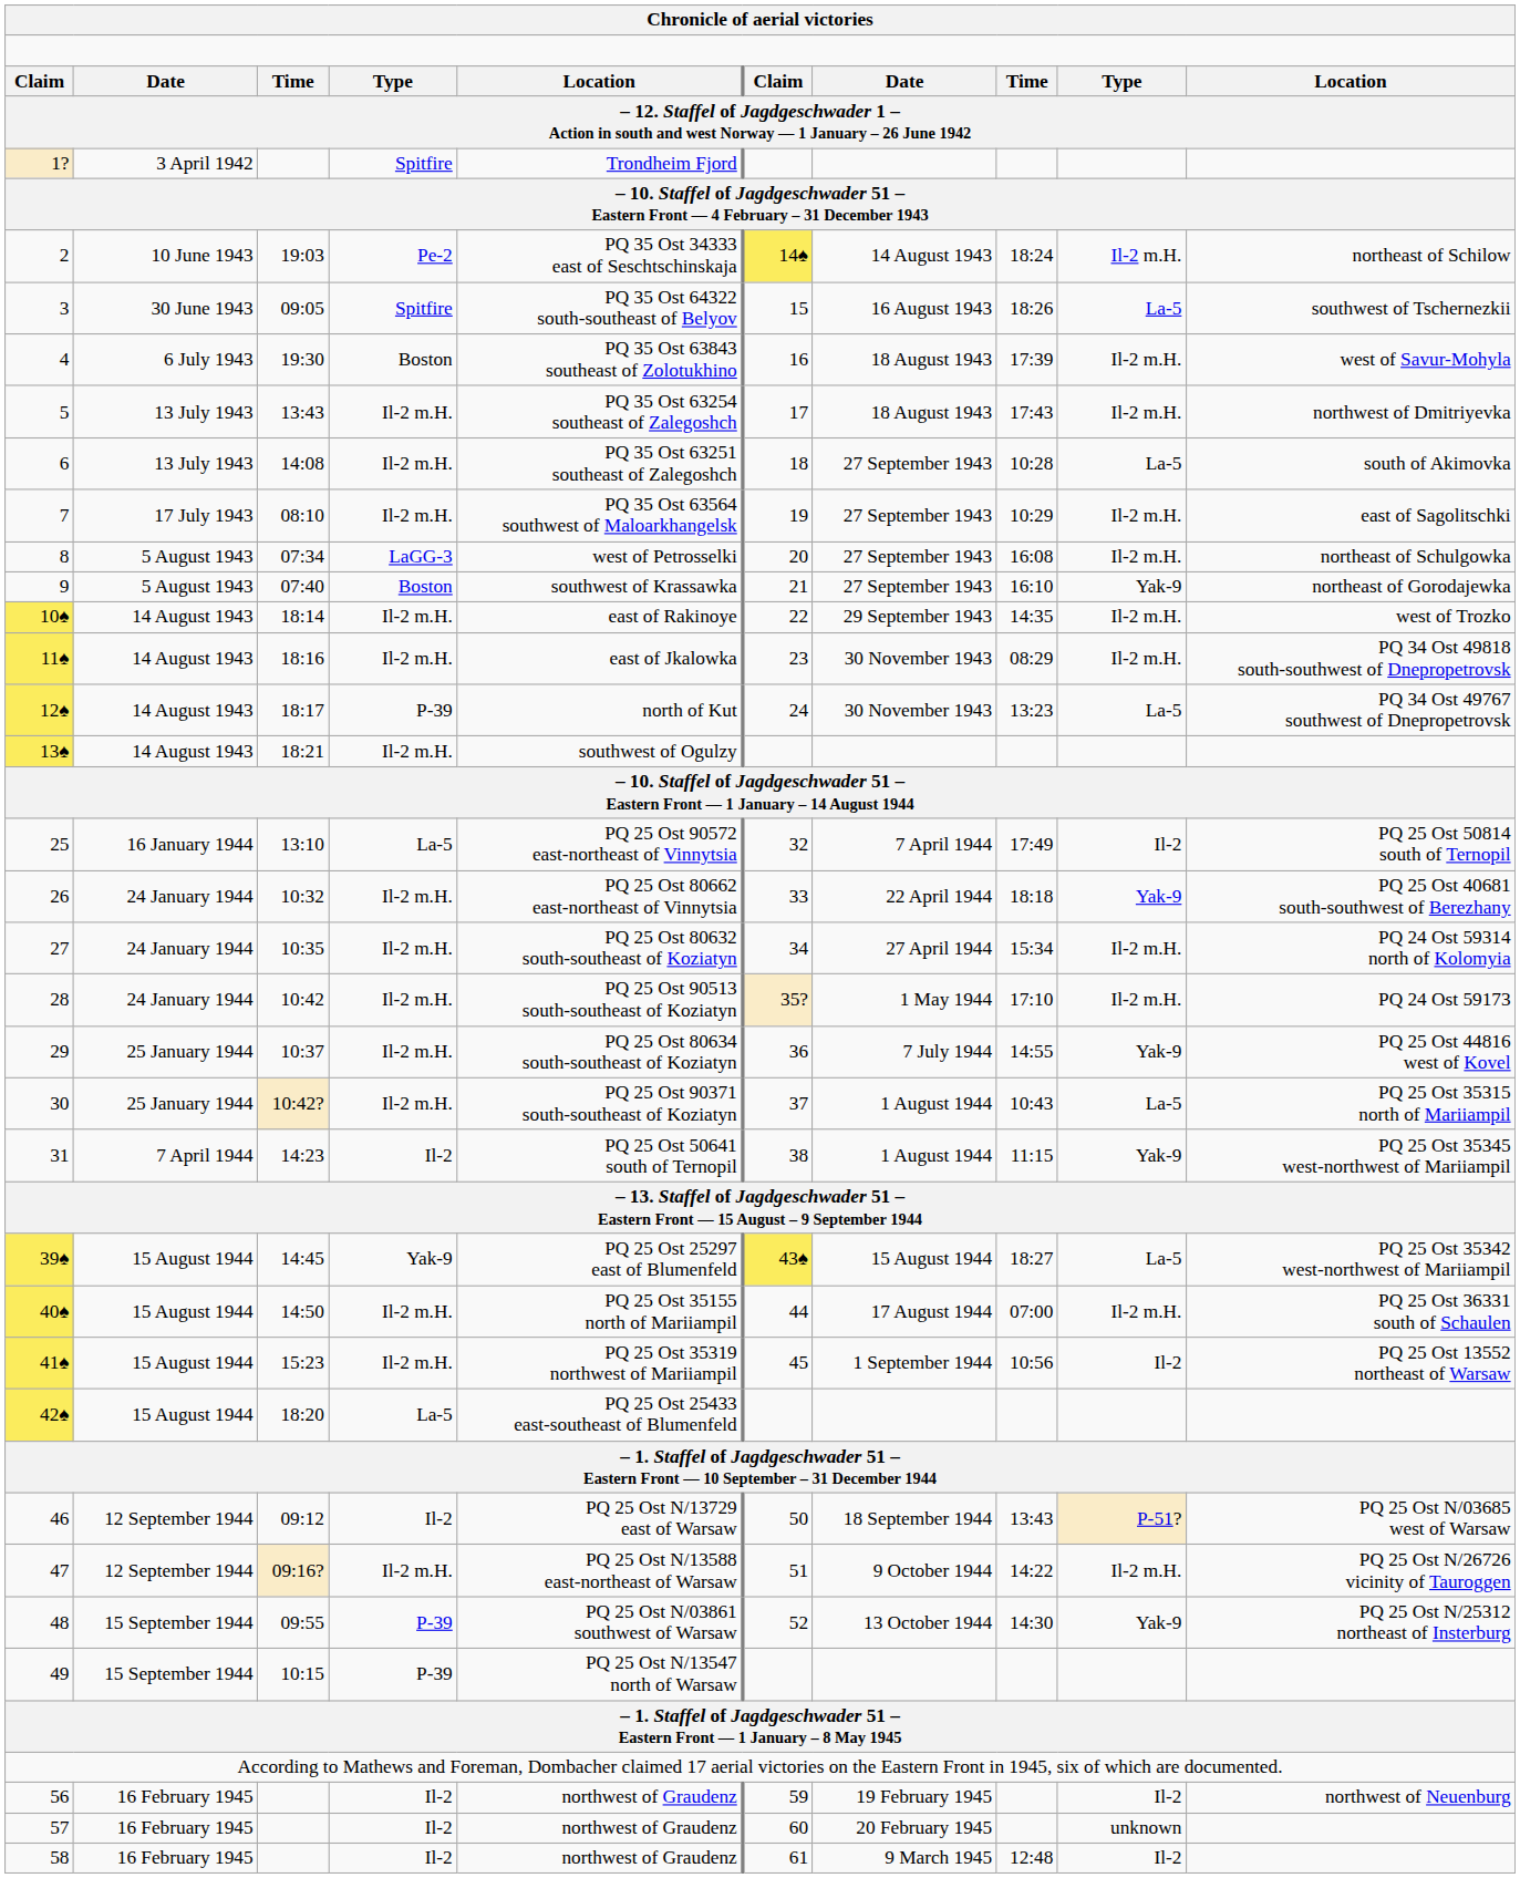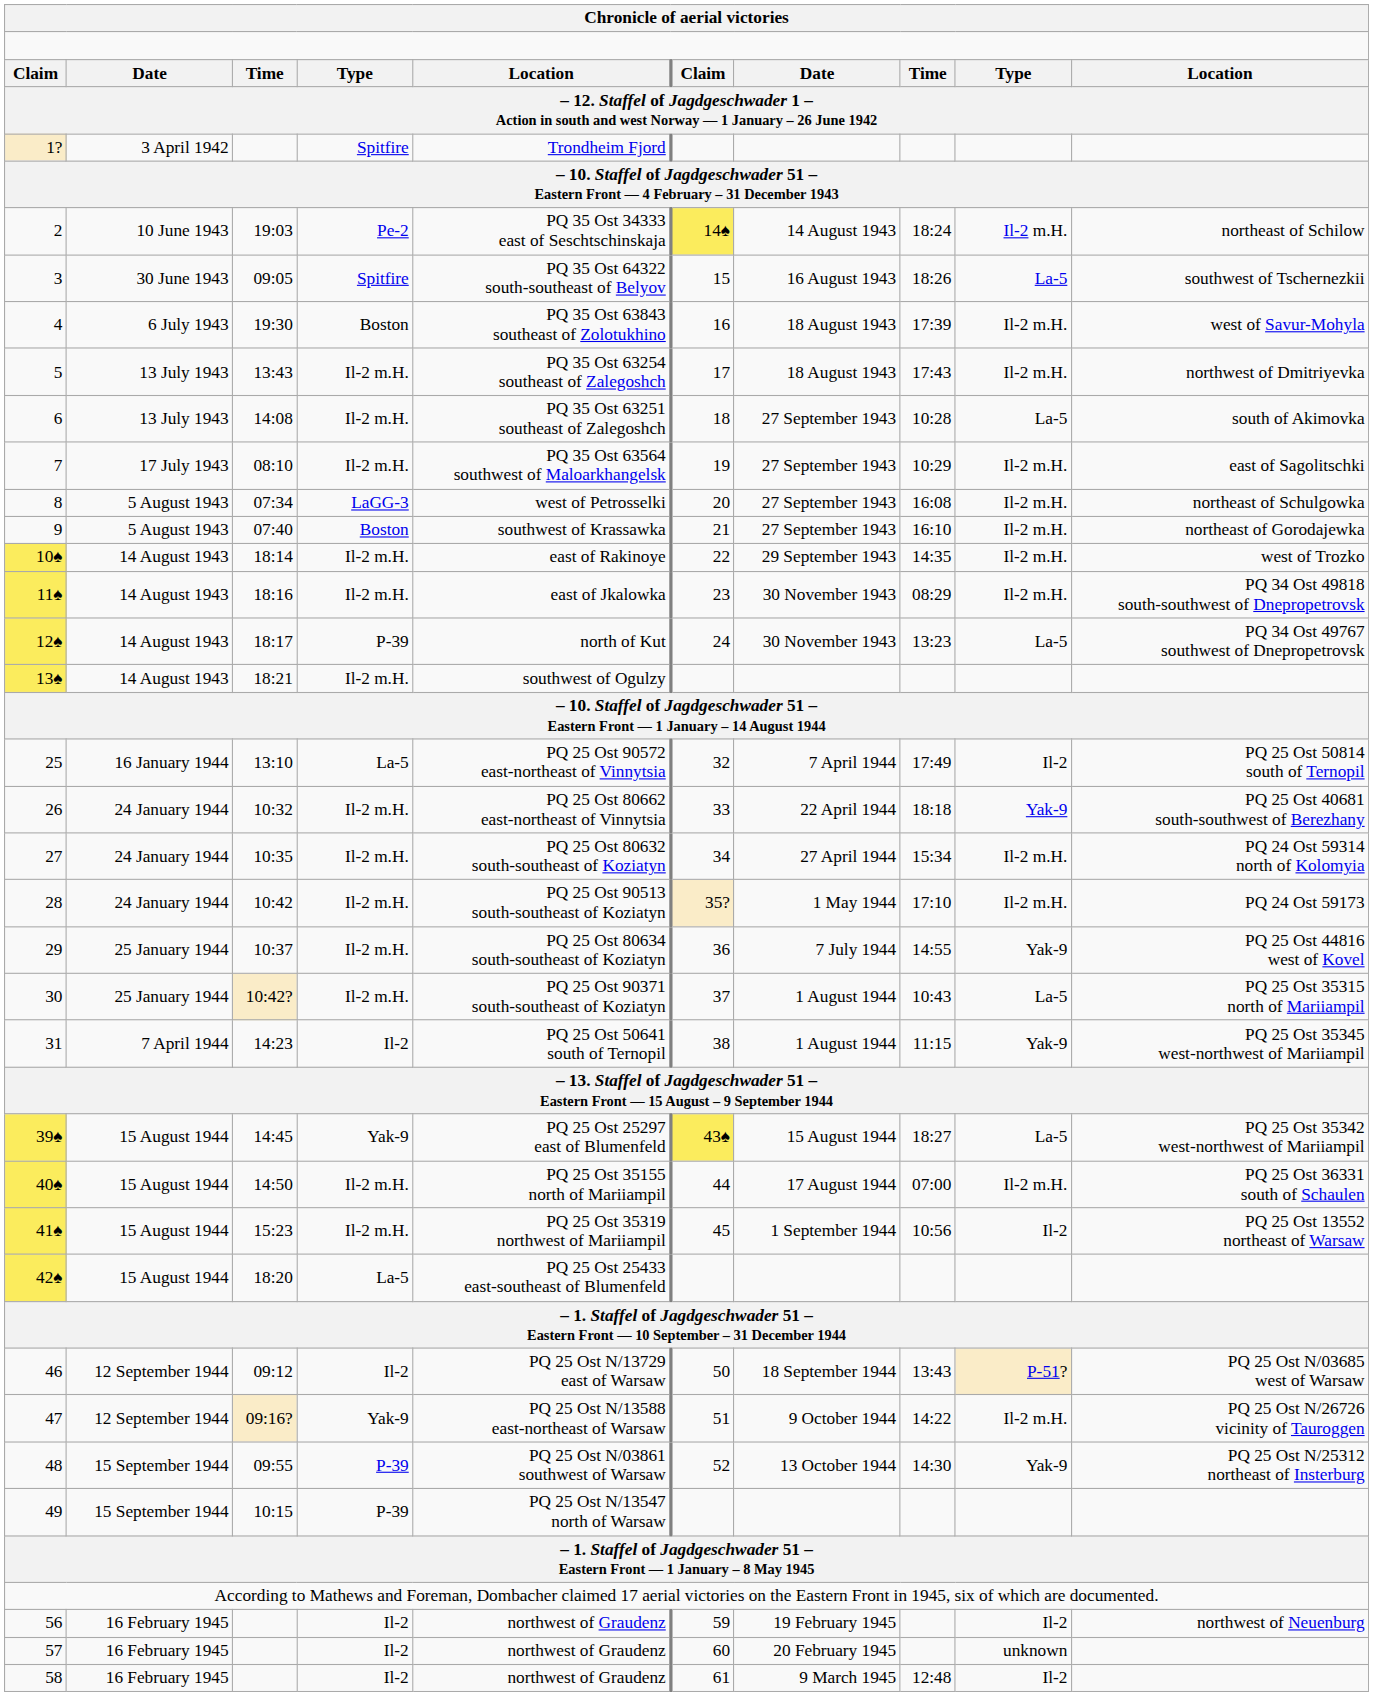9 | column 9: Yak-9 -> Il-2 m.H.
47 | column 4: Il-2 m.H. -> Yak-9
